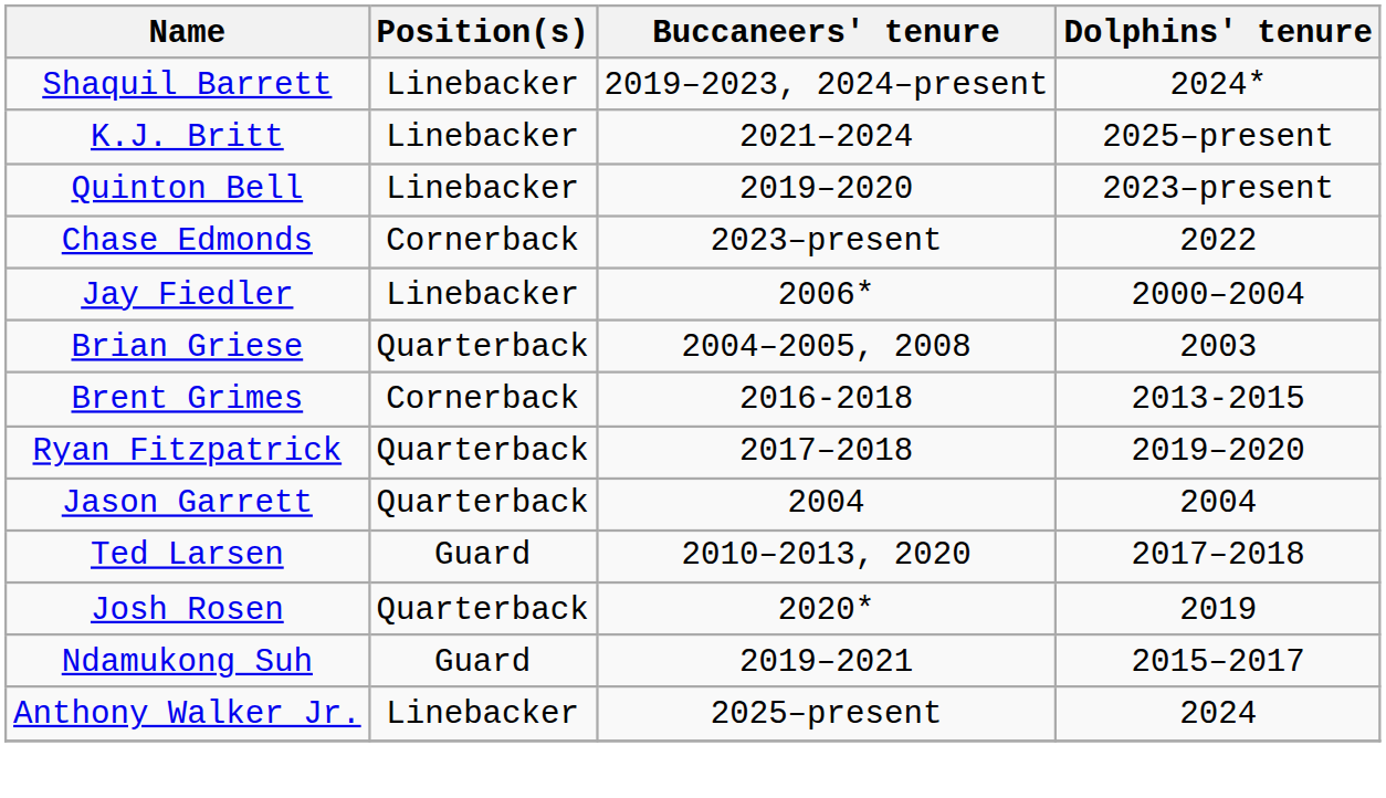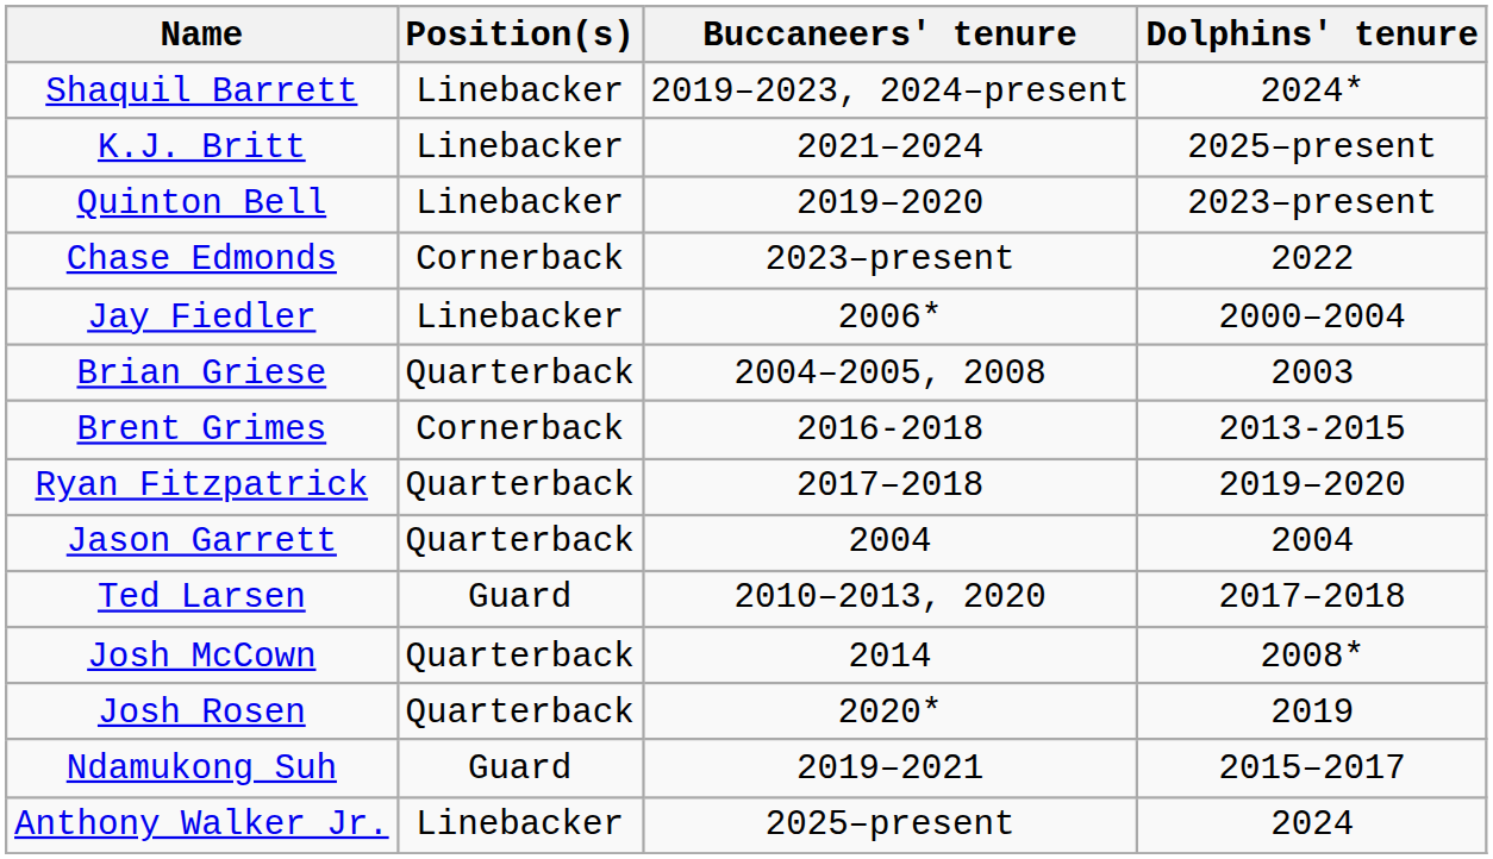+ row: Josh McCown | Quarterback | 2014 | 2008*
